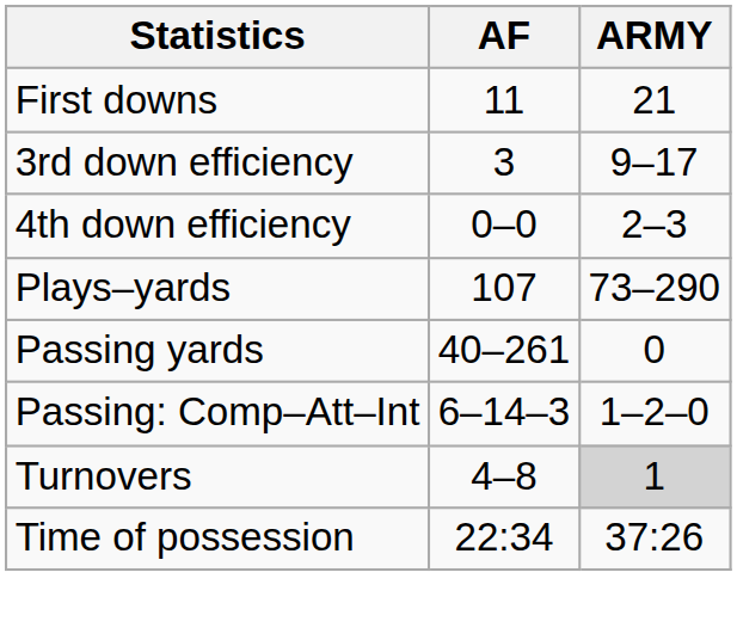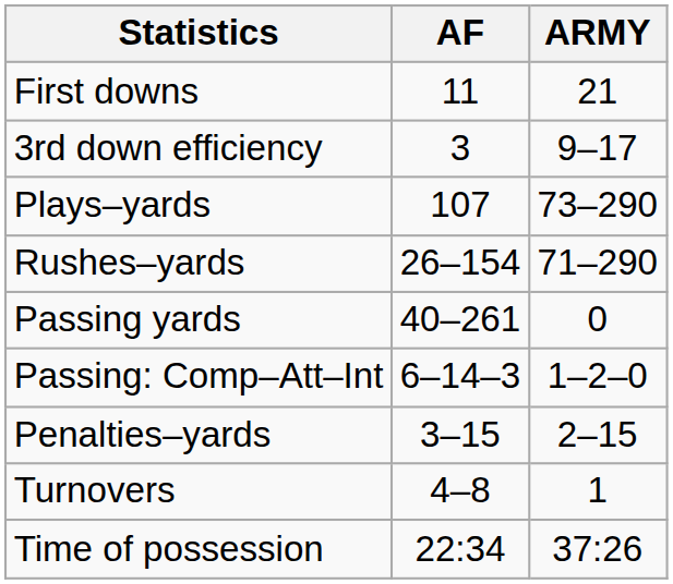- row: 4th down efficiency | 0–0 | 2–3
+ row: Rushes–yards | 26–154 | 71–290
+ row: Penalties–yards | 3–15 | 2–15
Turnovers | ARMY: lightgrey background -> no background
